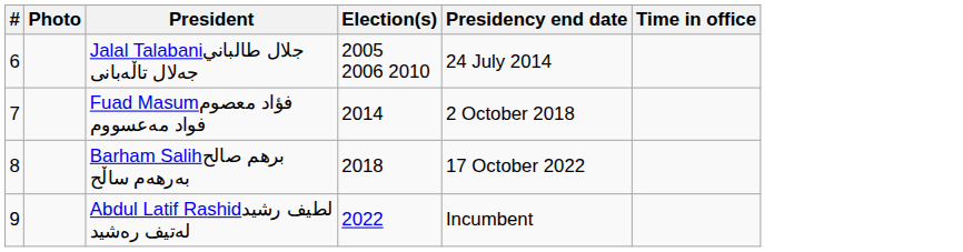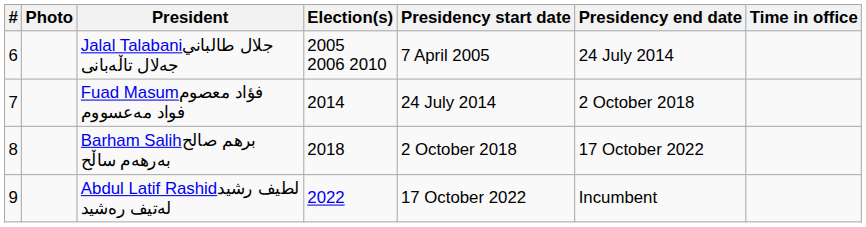+ column: Presidency start date | 7 April 2005 | 24 July 2014 | 2 October 2018 | 17 October 2022
